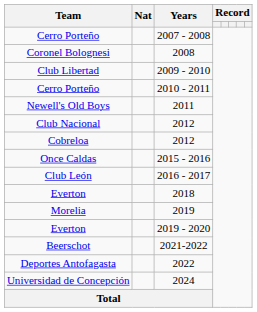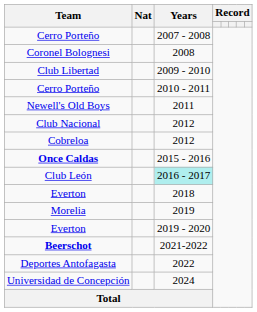2015 - 2016 | Team: normal -> bold
2016 - 2017 | Years: no background -> paleturquoise background
2021-2022 | Team: normal -> bold
